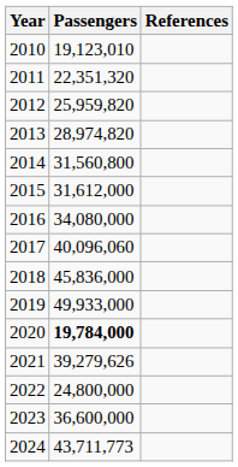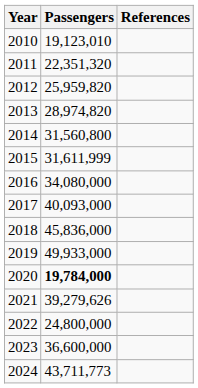2015 | Passengers: 31,612,000 -> 31,611,999
2017 | Passengers: 40,096,060 -> 40,093,000
